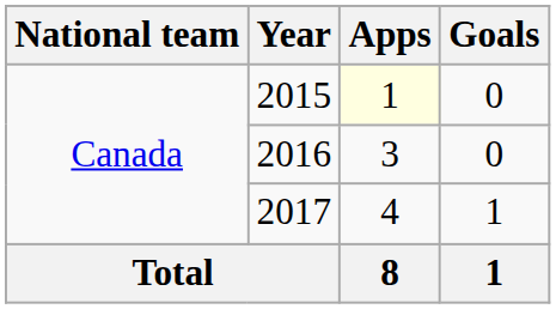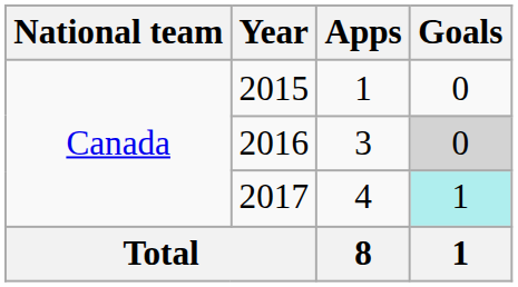2015 | Apps: lightyellow background -> no background
2016 | Goals: no background -> lightgrey background
2017 | Goals: no background -> paleturquoise background
